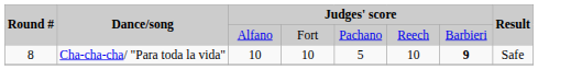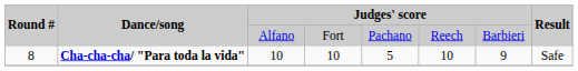8 | Dance/song: normal -> bold
8 | column 7: bold -> normal
